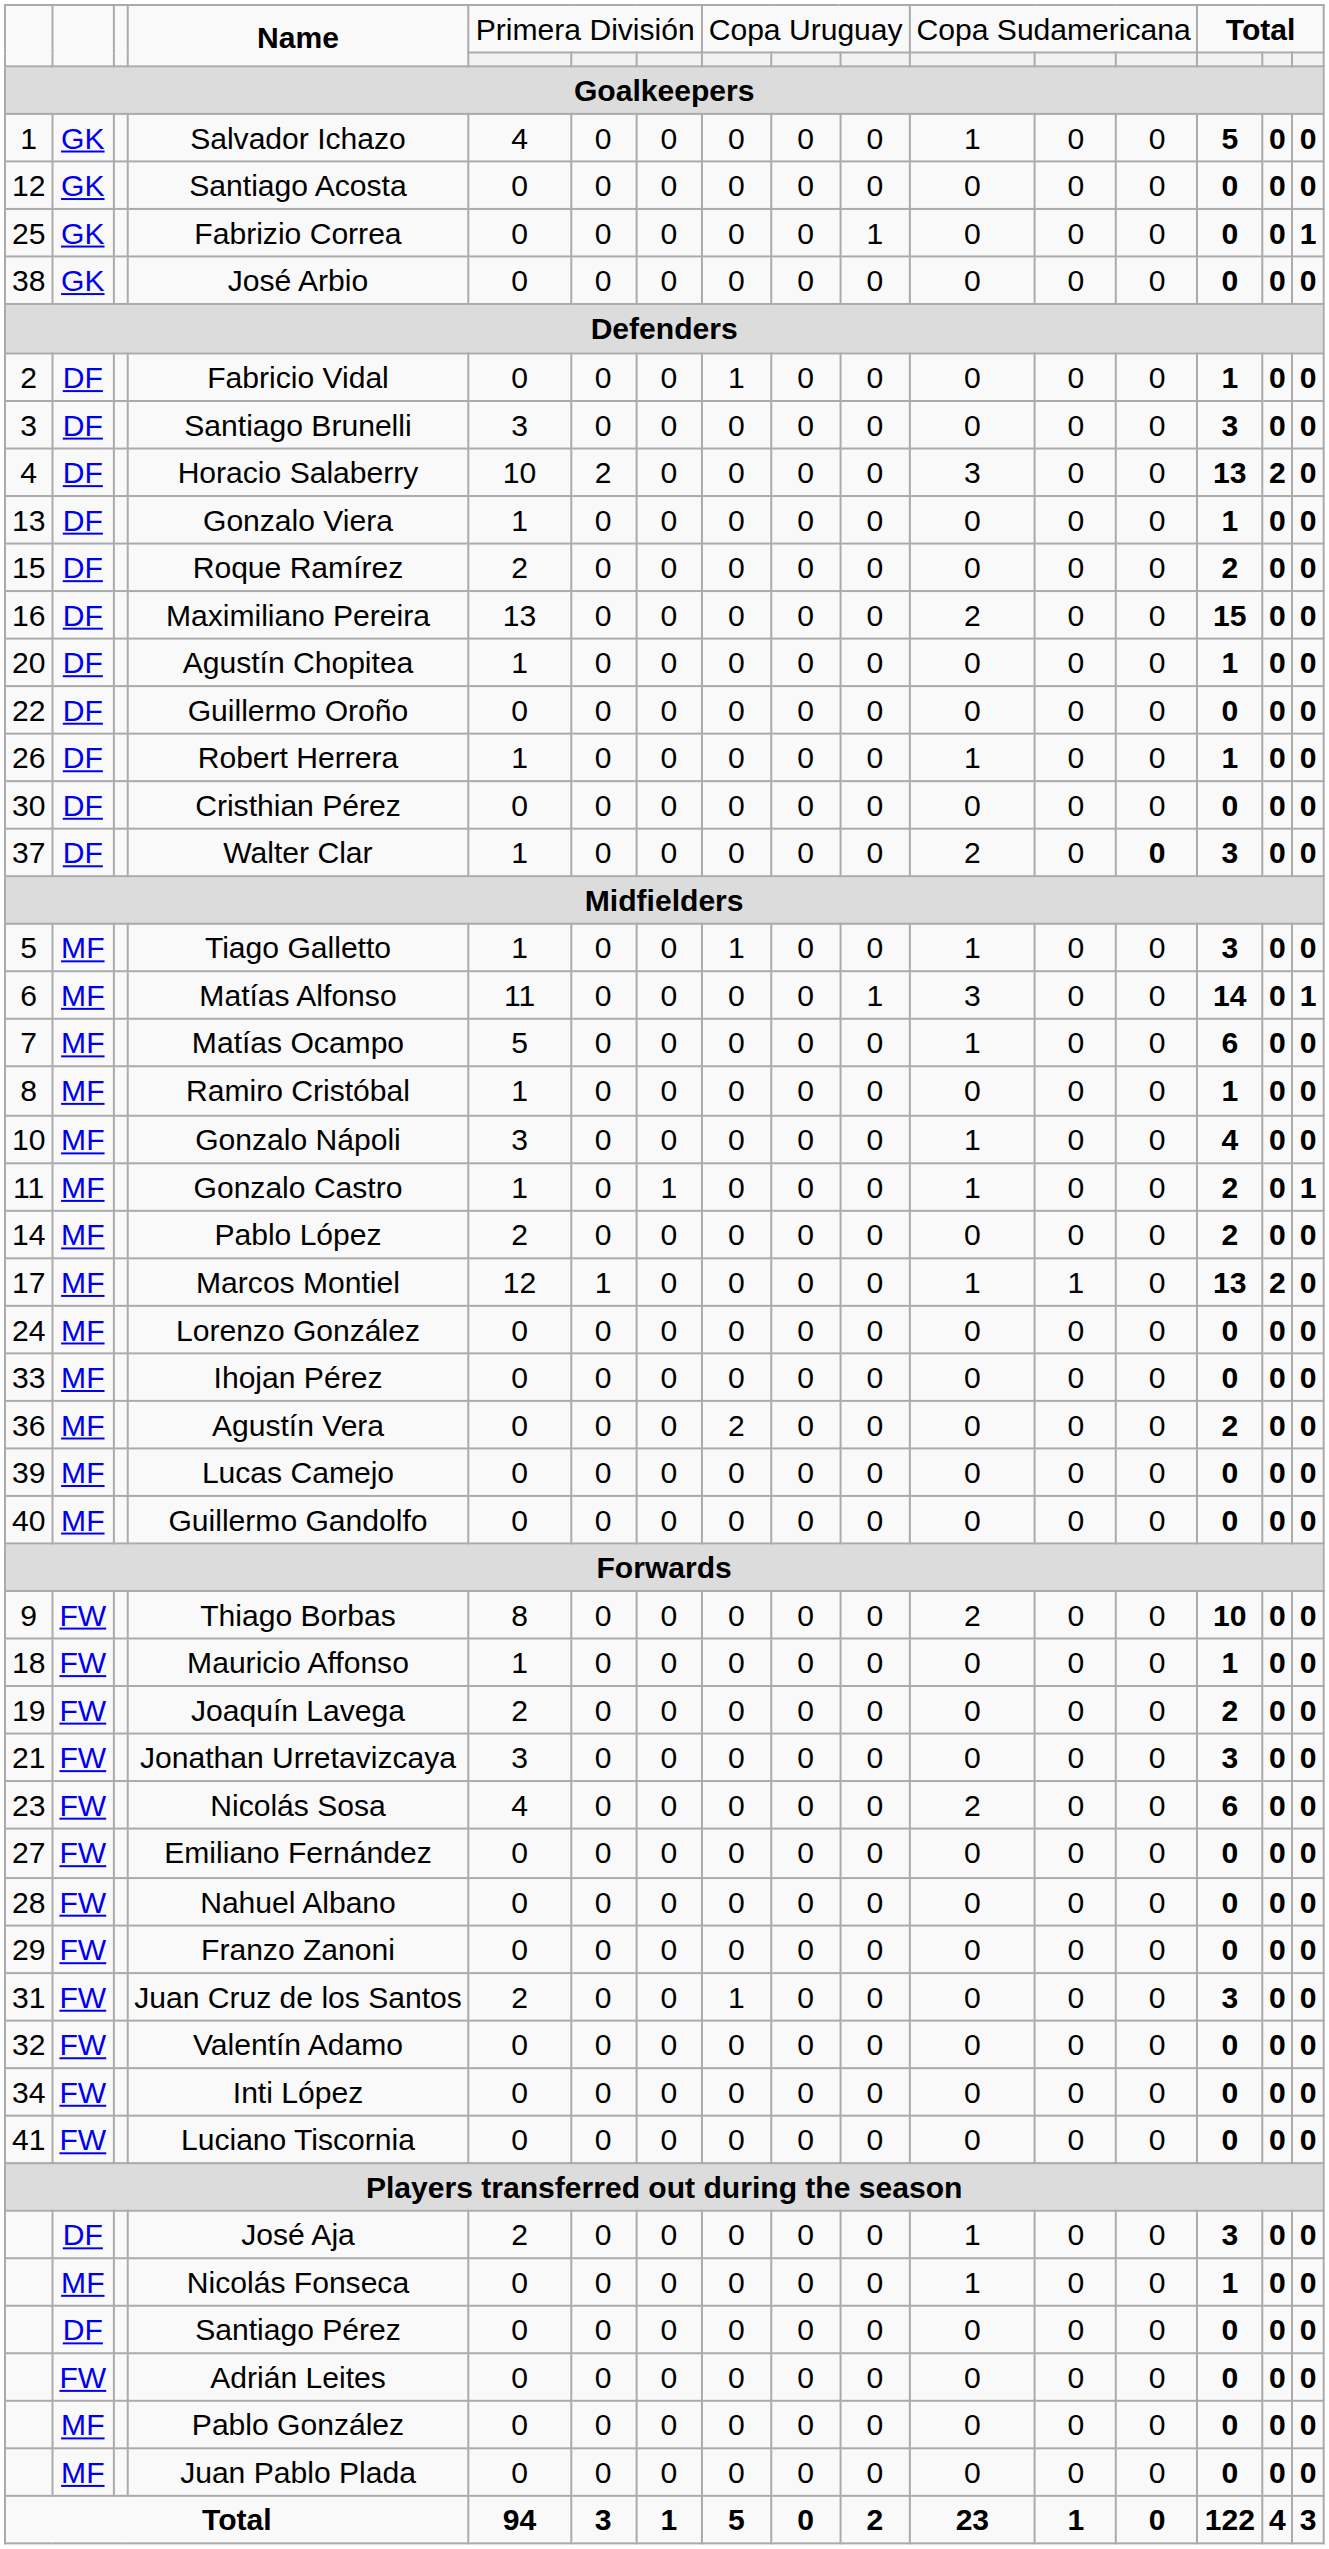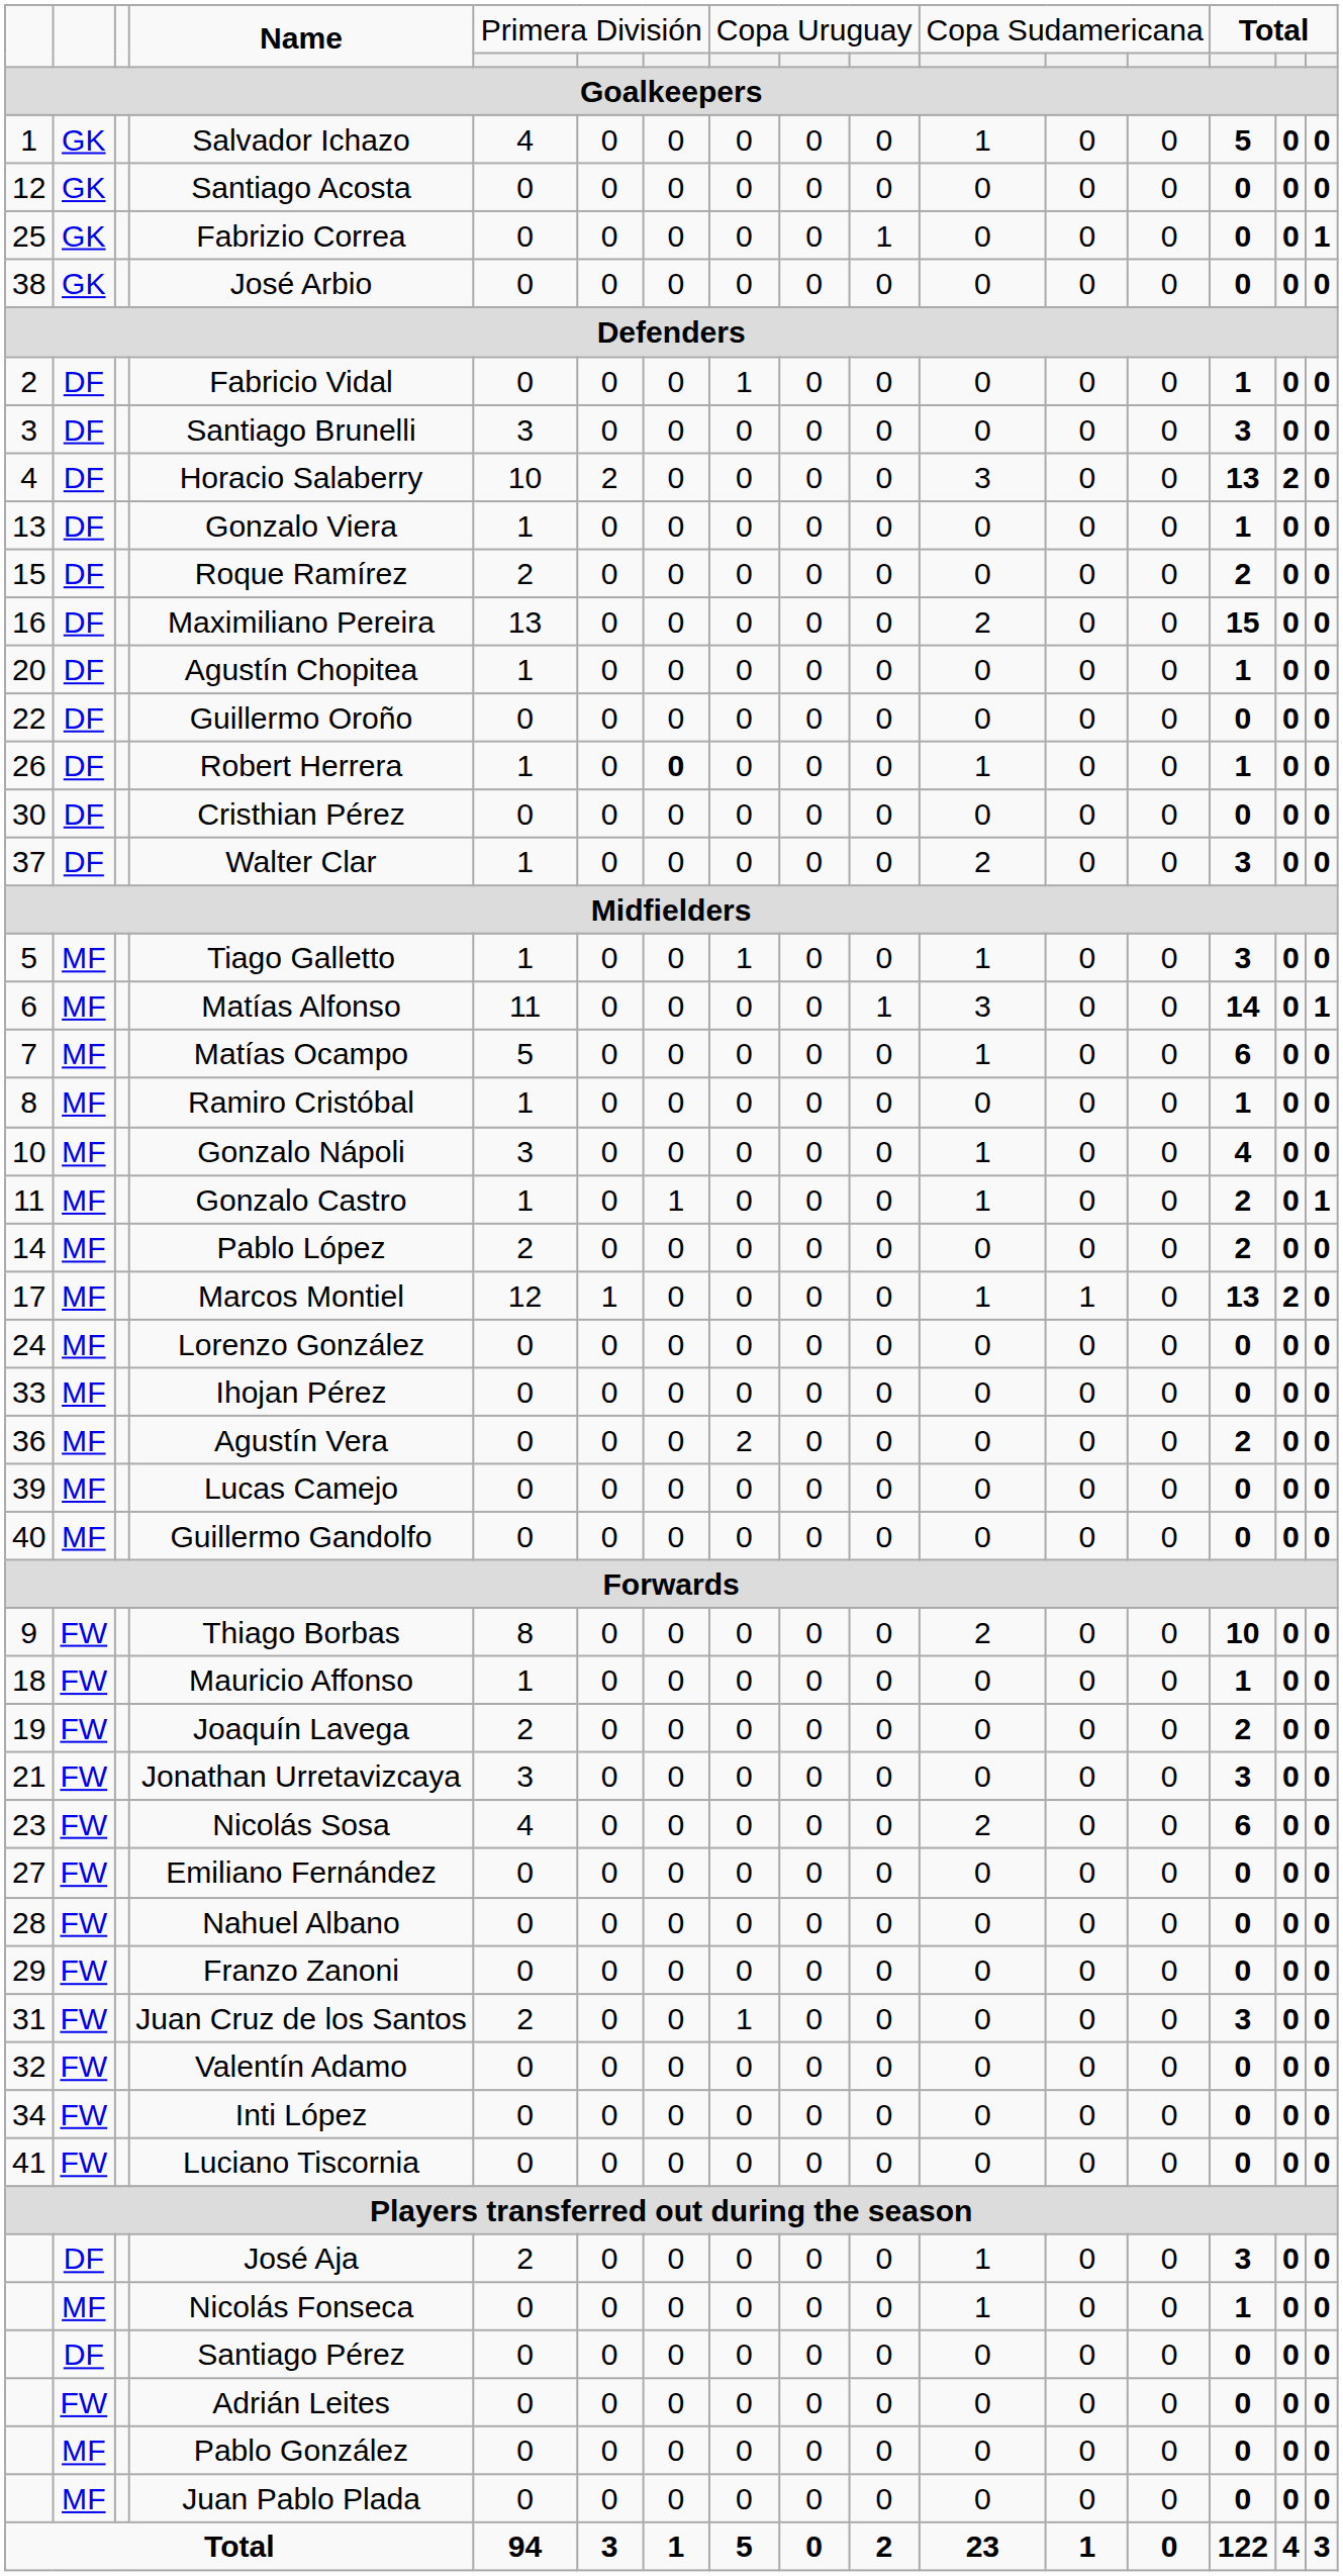Robert Herrera | column 7: normal -> bold
Walter Clar | column 13: bold -> normal
